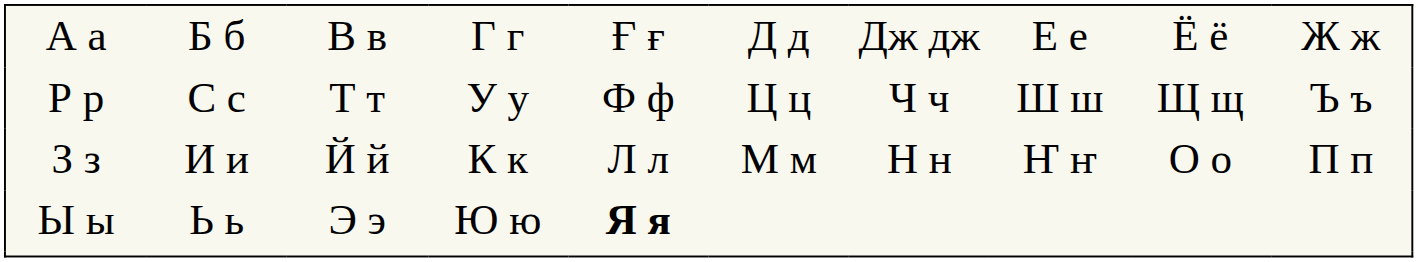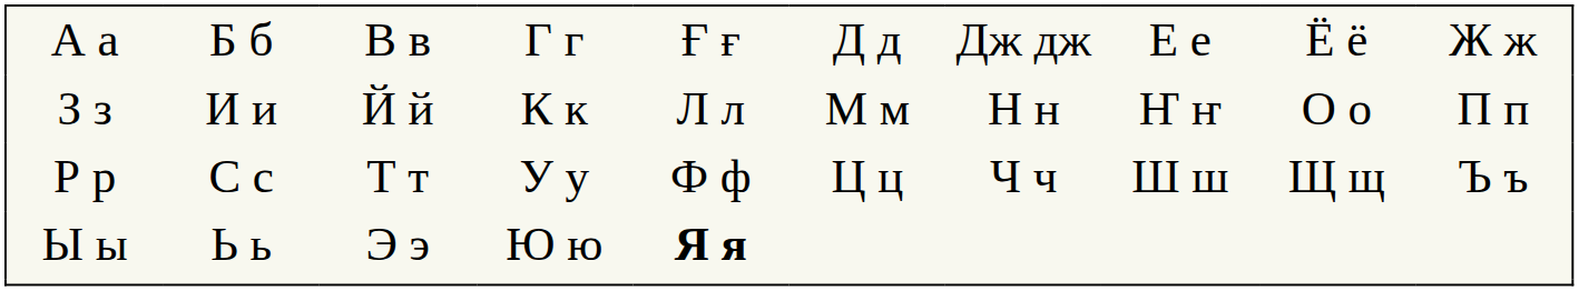rows swapped: З з <-> Р р
